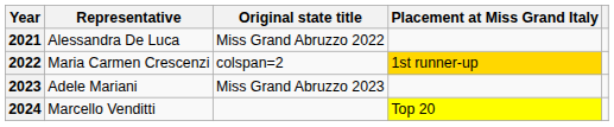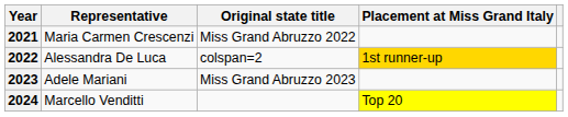2021 | Representative: Alessandra De Luca -> Maria Carmen Crescenzi
2022 | Representative: Maria Carmen Crescenzi -> Alessandra De Luca
